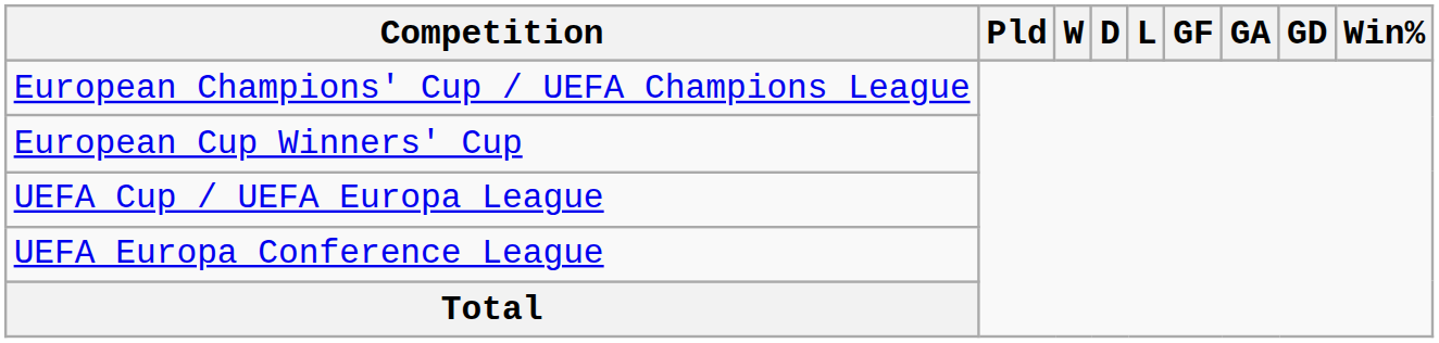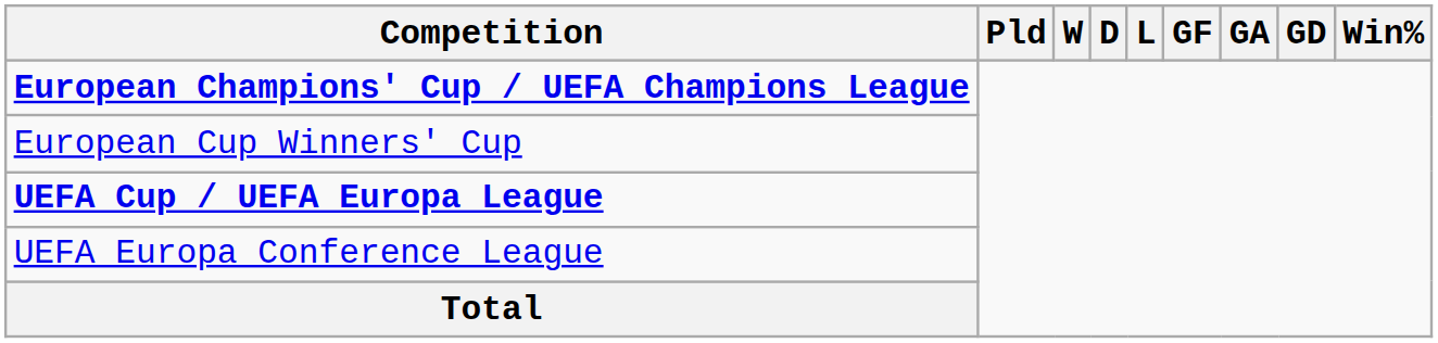European Champions' Cup / UEFA Champions League | Competition: normal -> bold
UEFA Cup / UEFA Europa League | Competition: normal -> bold
